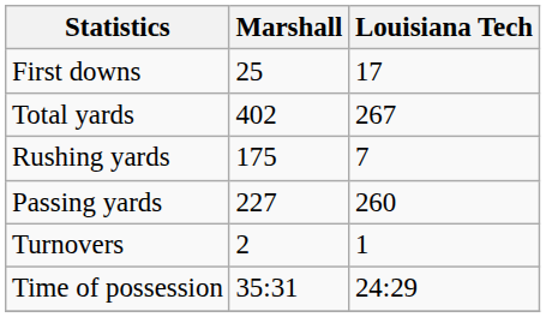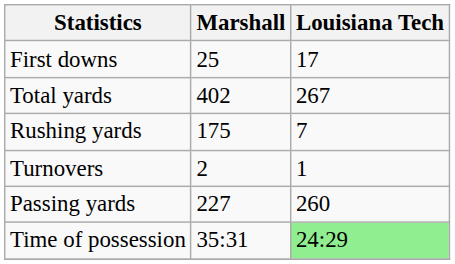rows swapped: Passing yards <-> Turnovers
Time of possession | Louisiana Tech: no background -> lightgreen background
